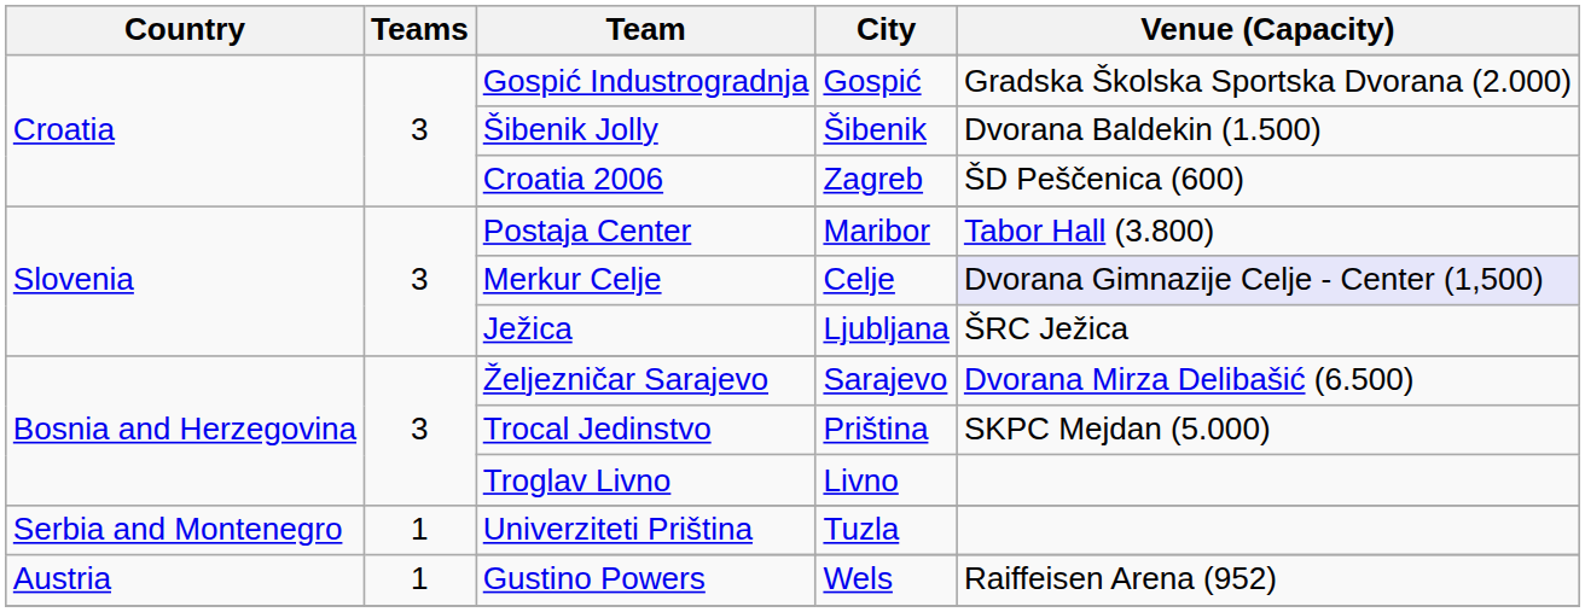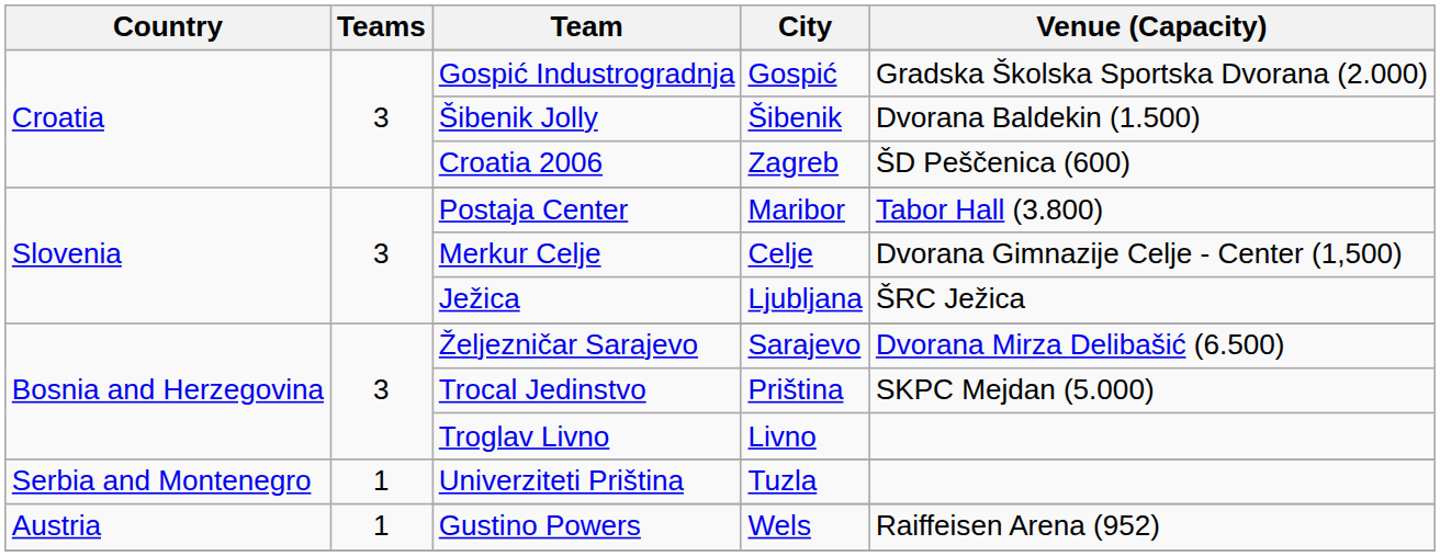Merkur Celje | Venue (Capacity): lavender background -> no background
